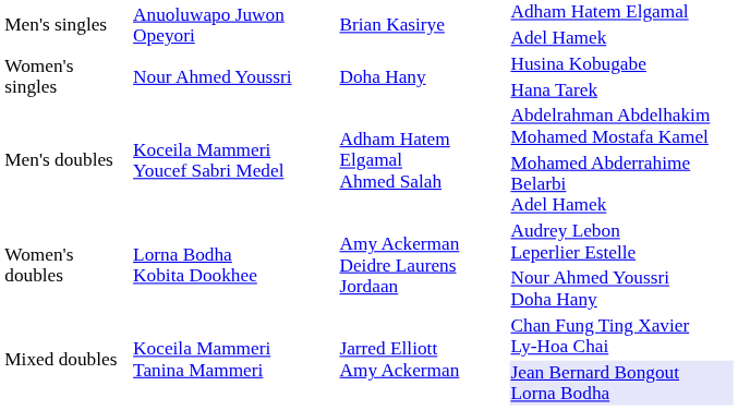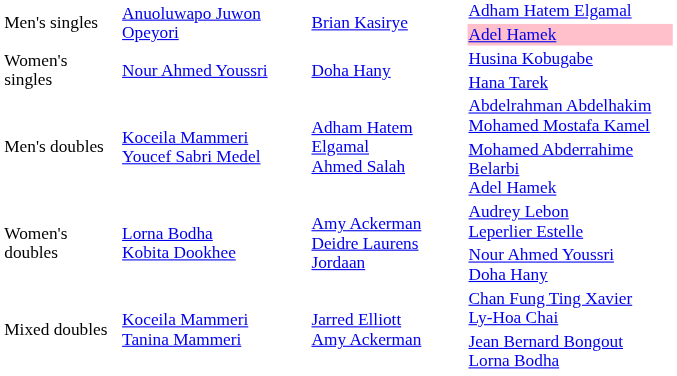Adel Hamek | column 4: no background -> pink background
Jean Bernard Bongout Lorna Bodha | column 4: lavender background -> no background
